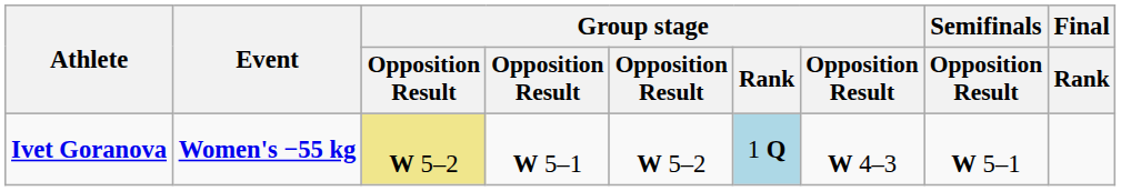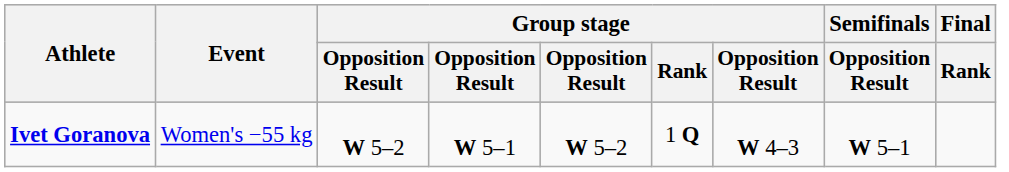Ivet Goranova | Event: bold -> normal
Ivet Goranova | column 3: khaki background -> no background
Ivet Goranova | Group stage / Rank: lightblue background -> no background
